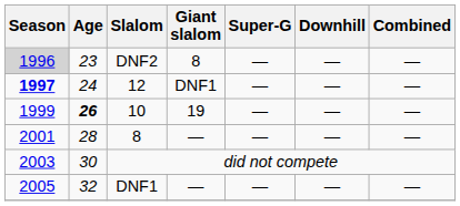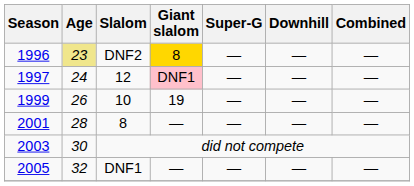DNF2 | Season: lightgrey background -> no background
DNF2 | Age: no background -> khaki background
DNF2 | Giant slalom: no background -> gold background
12 | Season: bold -> normal
12 | Giant slalom: no background -> pink background
10 | Age: bold -> normal
